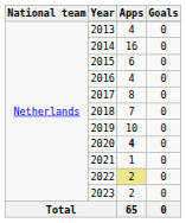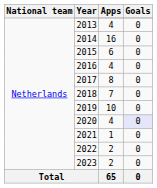2020 | Apps: bold -> normal
2020 | Goals: no background -> lavender background
2022 | Apps: khaki background -> no background
